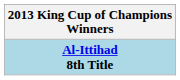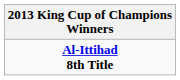row 2 | column 1: lightblue background -> no background
